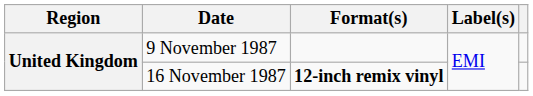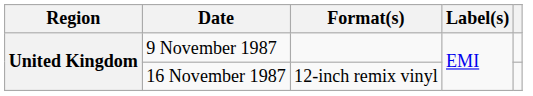16 November 1987 | Format(s): bold -> normal
